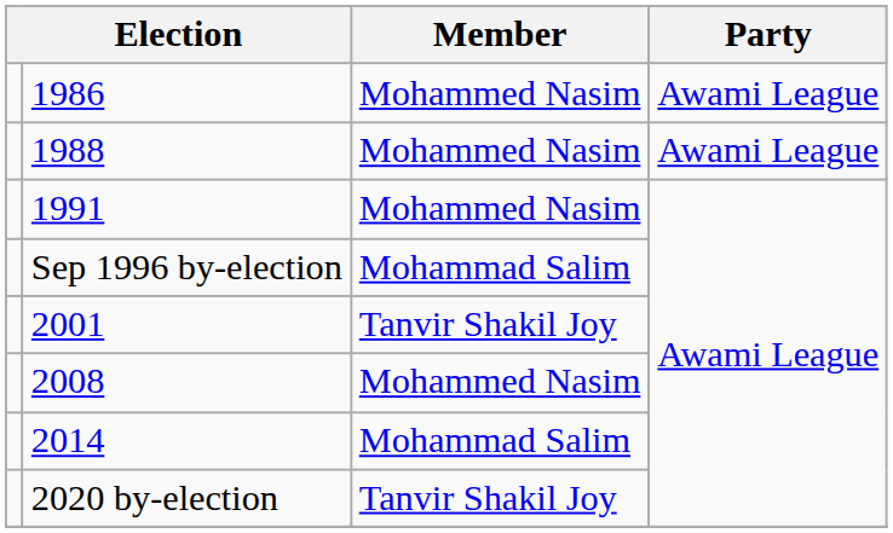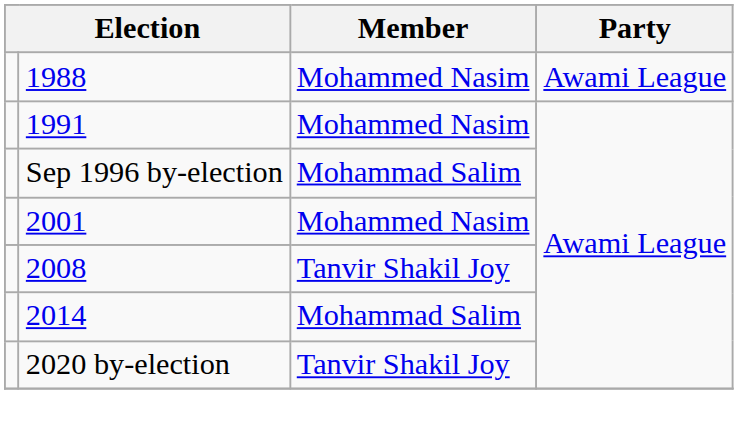- row: 1986 | Mohammed Nasim | Awami League
2001 | Member: Tanvir Shakil Joy -> Mohammed Nasim
2008 | Member: Mohammed Nasim -> Tanvir Shakil Joy
